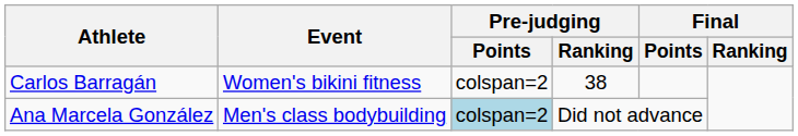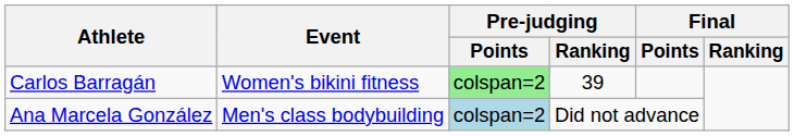Carlos Barragán | Pre-judging / Points: no background -> lightgreen background
Carlos Barragán | Pre-judging / Ranking: 38 -> 39
